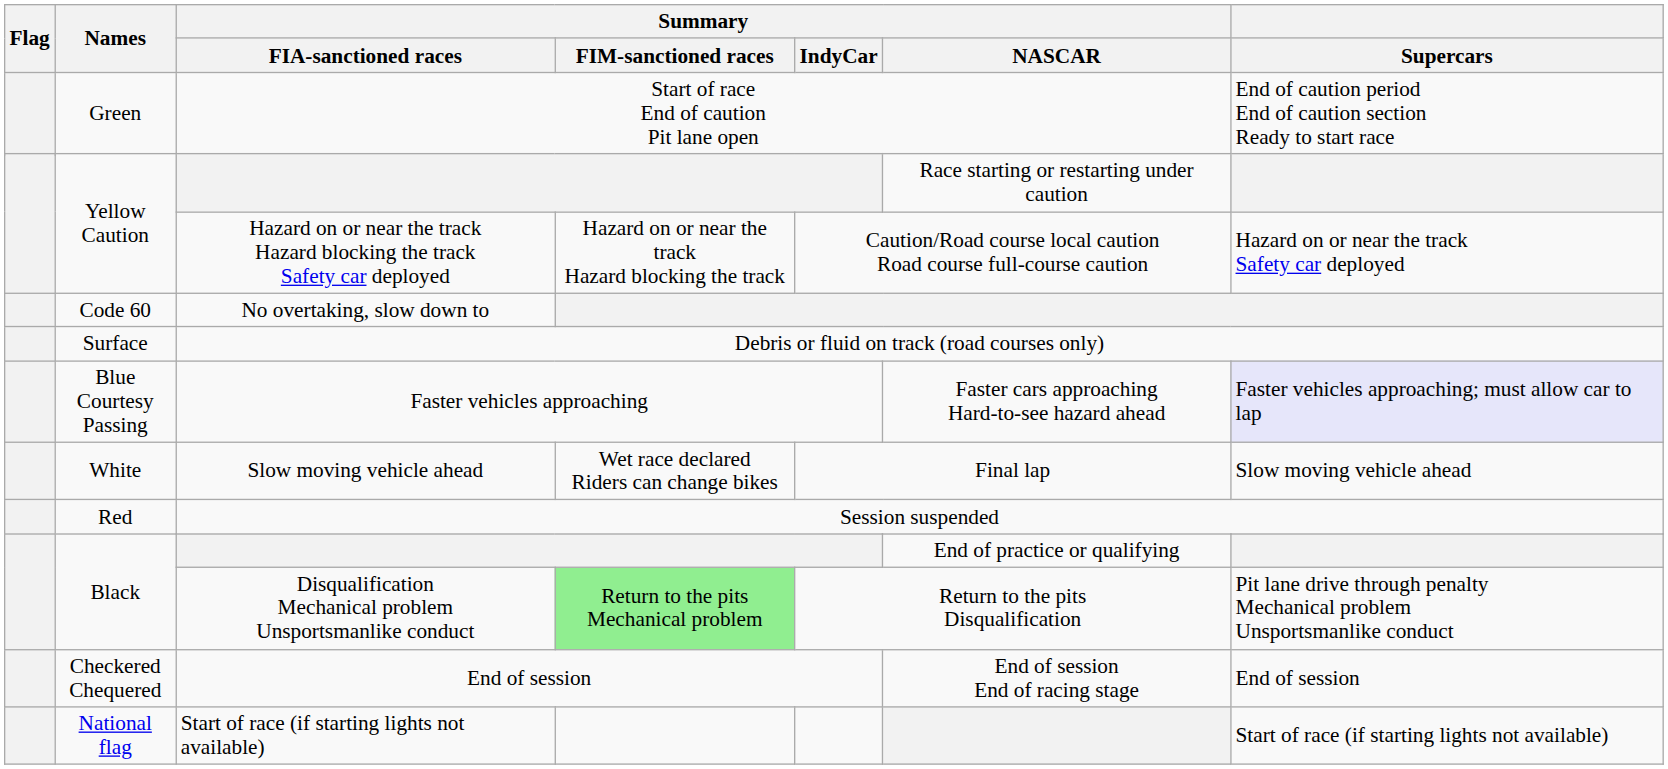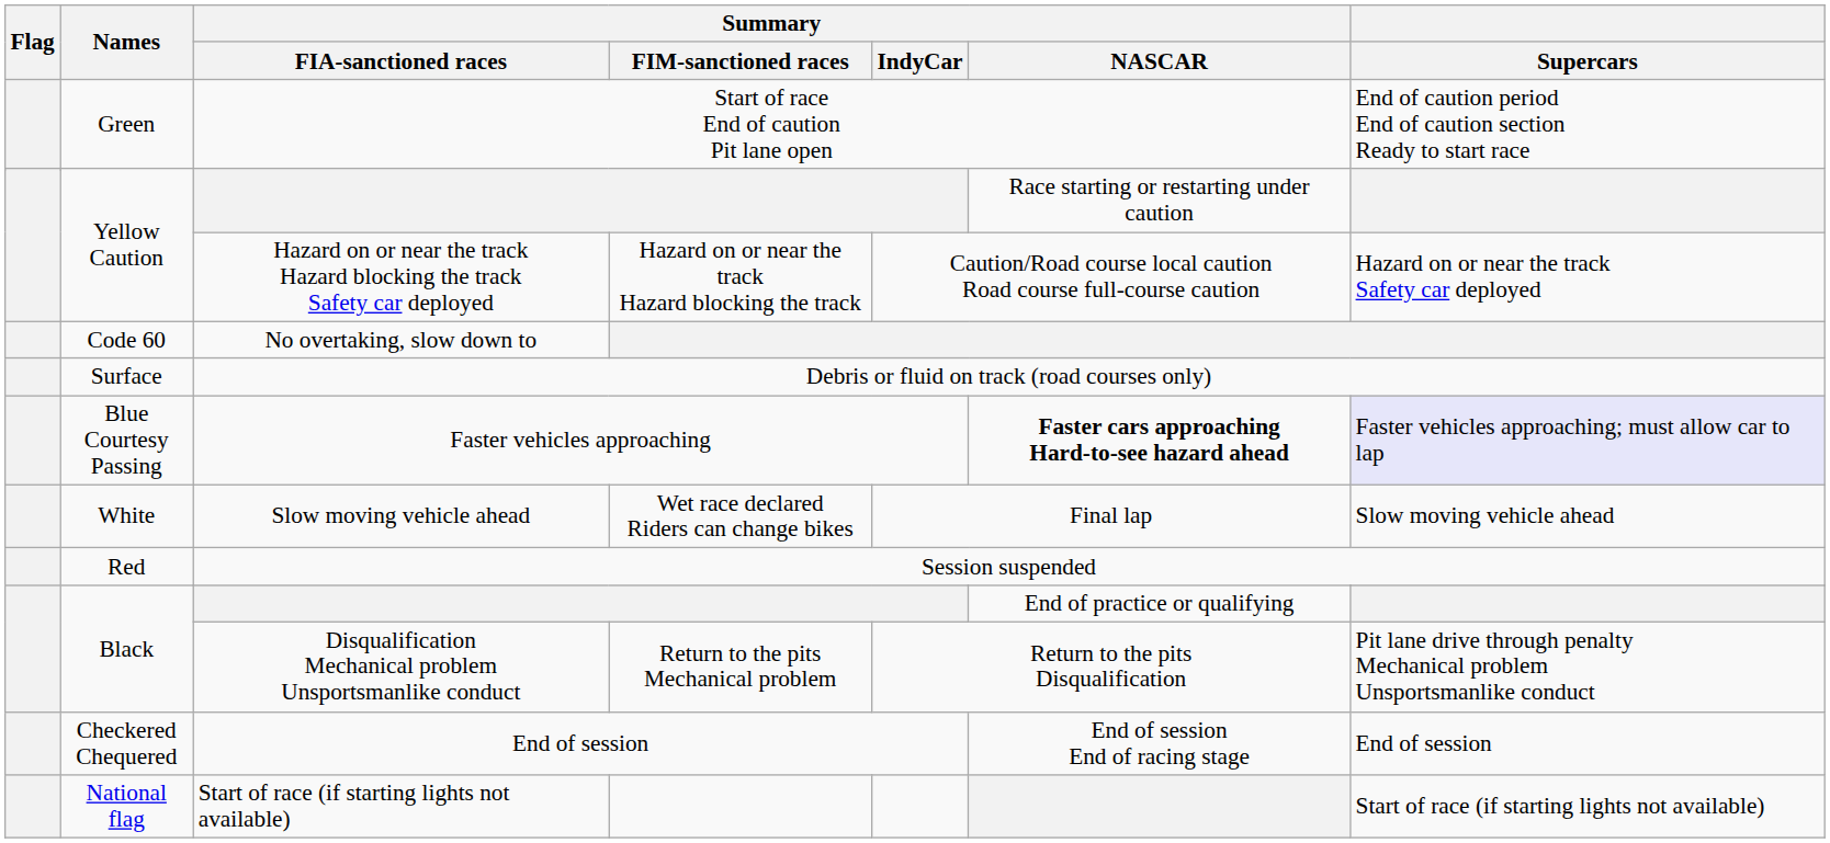Faster vehicles approaching | Summary / NASCAR: normal -> bold
Disqualification Mechanical problem Unsportsmanlike conduct | Summary / FIM-sanctioned races: lightgreen background -> no background
